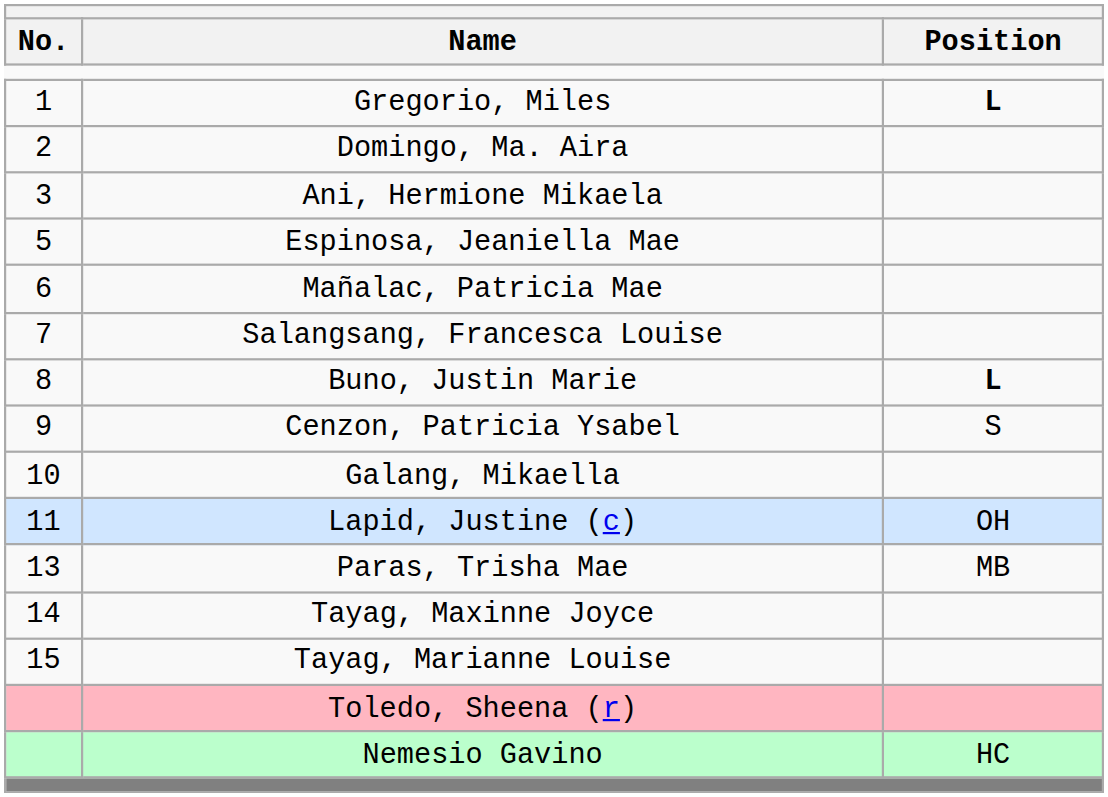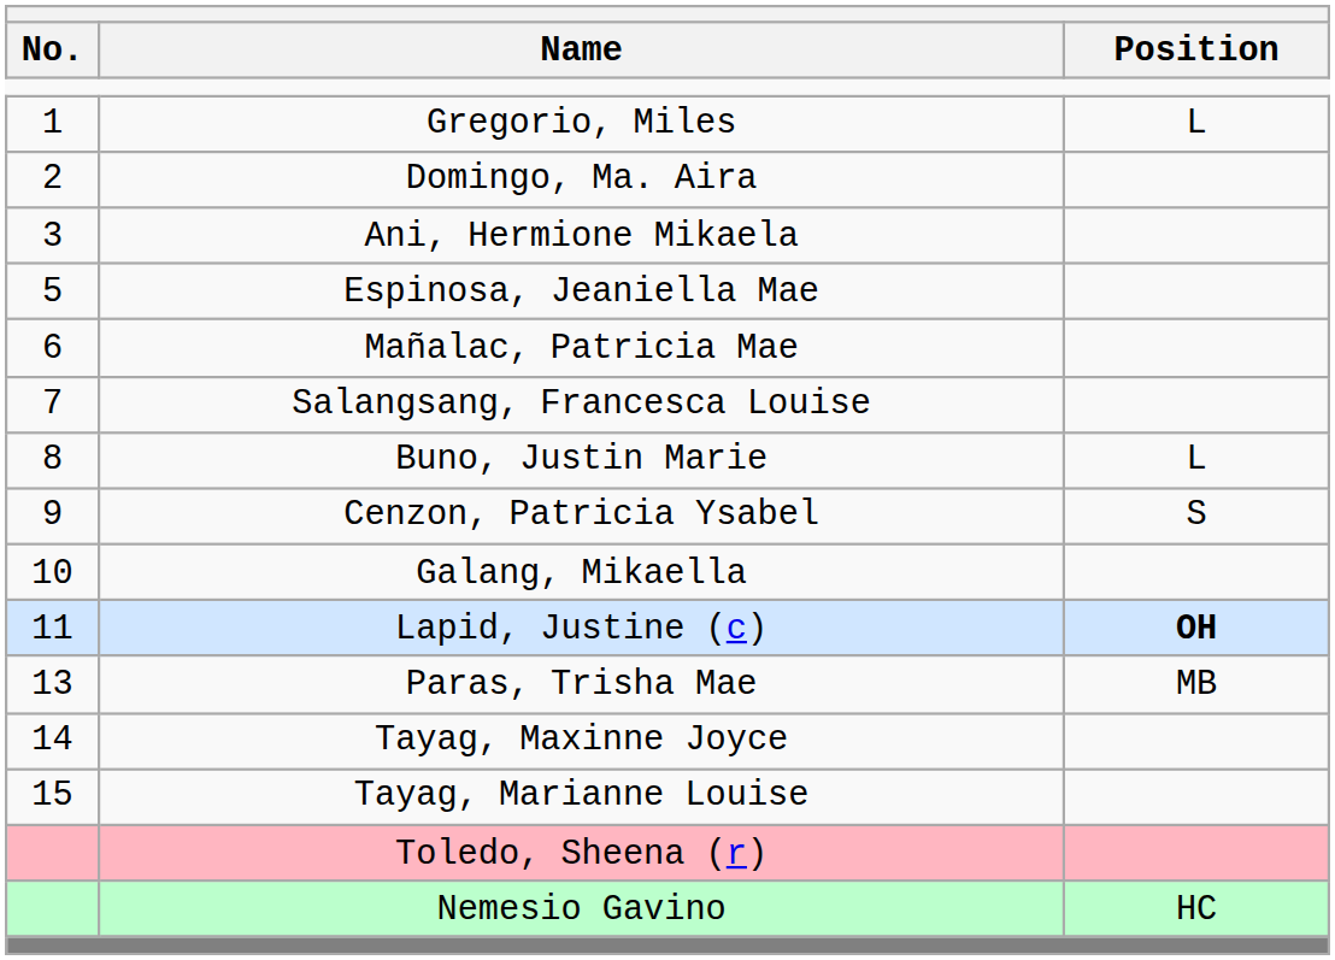Gregorio, Miles | Position: bold -> normal
Buno, Justin Marie | Position: bold -> normal
Lapid, Justine (c) | Position: normal -> bold
